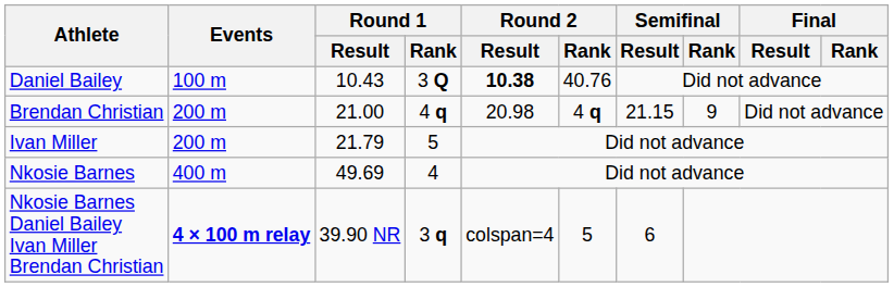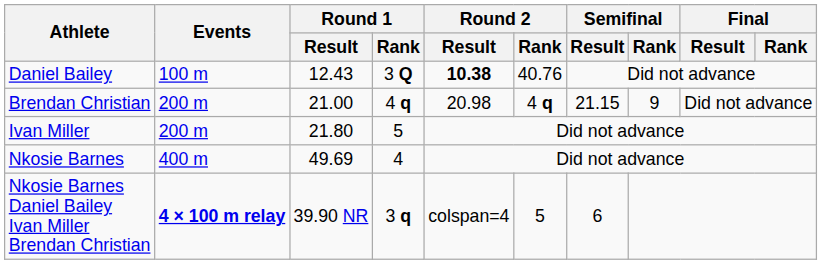Daniel Bailey | Round 1 / Result: 10.43 -> 12.43
Ivan Miller | Round 1 / Result: 21.79 -> 21.80
